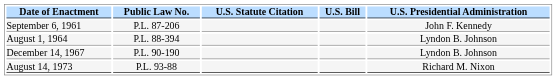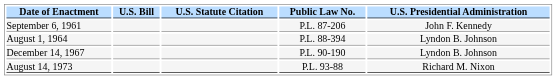columns swapped: Public Law No. <-> U.S. Bill
